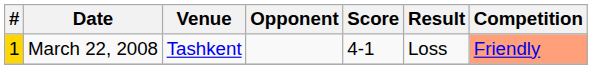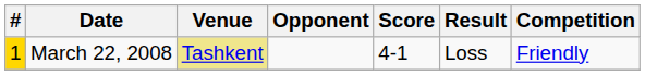March 22, 2008 | Venue: no background -> khaki background
March 22, 2008 | Competition: lightsalmon background -> no background
